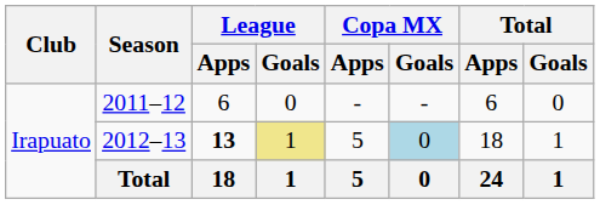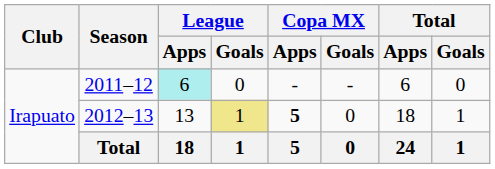2011–12 | League / Apps: no background -> paleturquoise background
2012–13 | League / Apps: bold -> normal
2012–13 | Copa MX / Apps: normal -> bold
2012–13 | Copa MX / Goals: lightblue background -> no background
